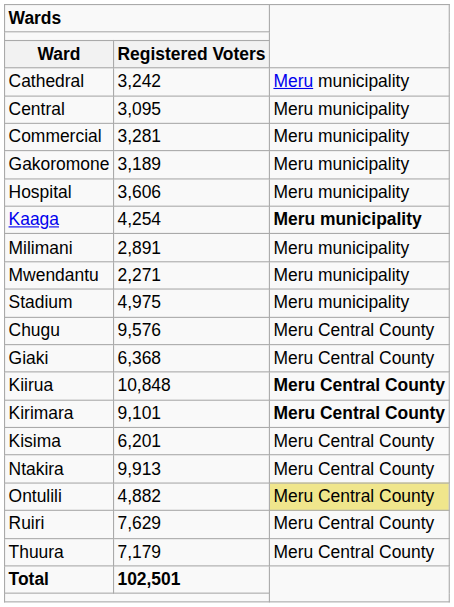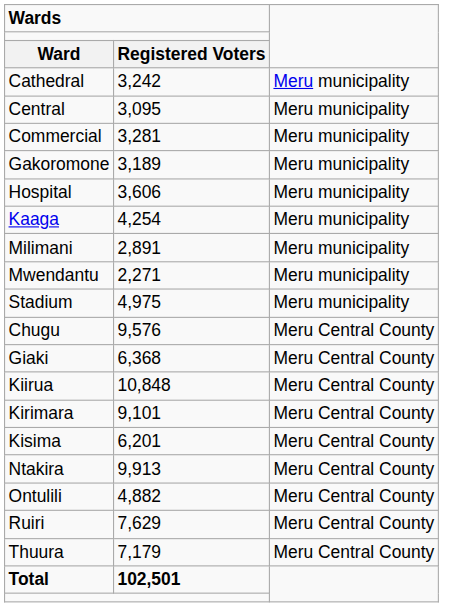Kaaga | column 3: bold -> normal
Kiirua | column 3: bold -> normal
Kirimara | column 3: bold -> normal
Ontulili | column 3: khaki background -> no background
